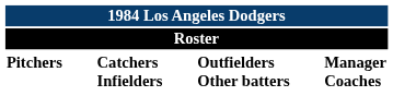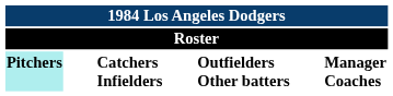Pitchers | column 1: no background -> paleturquoise background
